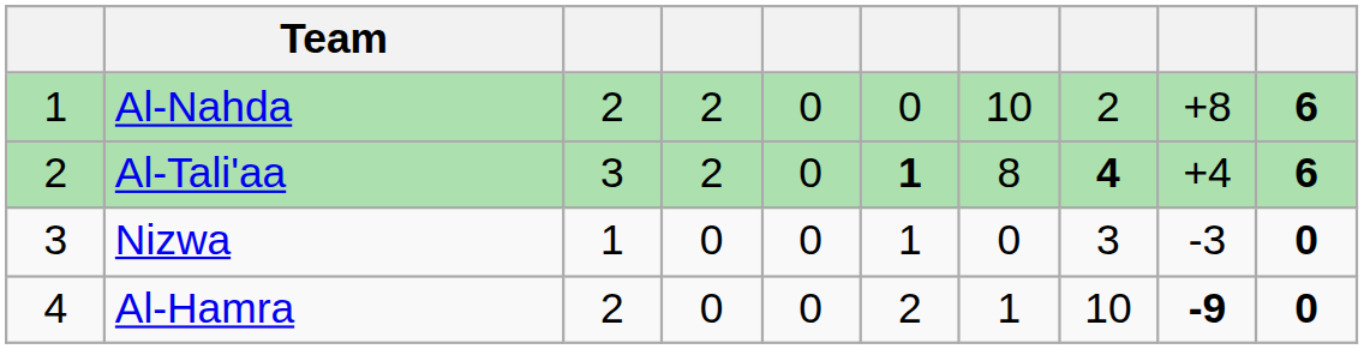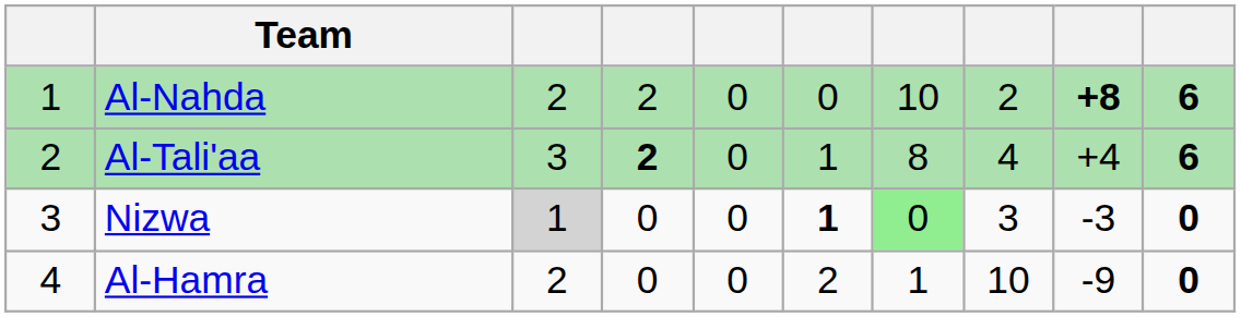Al-Nahda | column 9: normal -> bold
Al-Tali'aa | column 4: normal -> bold
Al-Tali'aa | column 6: bold -> normal
Al-Tali'aa | column 8: bold -> normal
Nizwa | column 3: no background -> lightgrey background
Nizwa | column 6: normal -> bold
Nizwa | column 7: no background -> lightgreen background
Al-Hamra | column 9: bold -> normal
